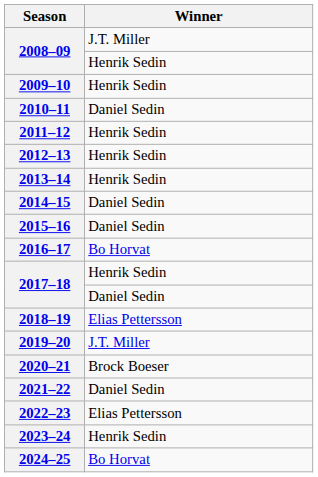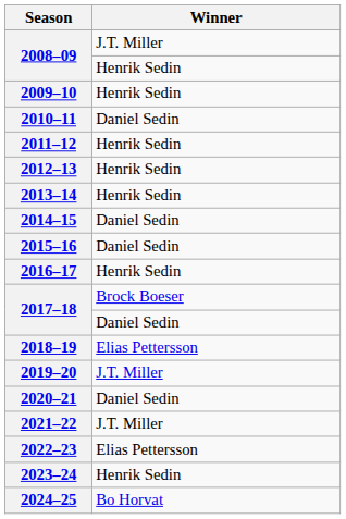row 11 | Winner: Bo Horvat -> Henrik Sedin
row 12 | Winner: Henrik Sedin -> Brock Boeser
row 16 | Winner: Brock Boeser -> Daniel Sedin
row 17 | Winner: Daniel Sedin -> J.T. Miller
